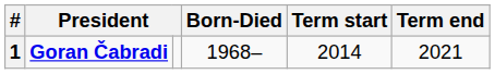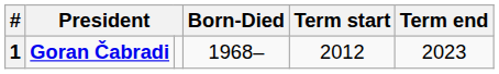1 | Term start: 2014 -> 2012
1 | Term end: 2021 -> 2023
